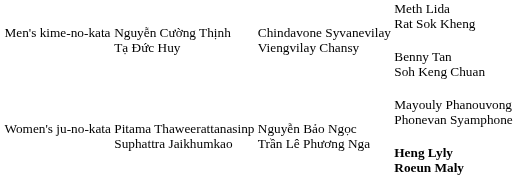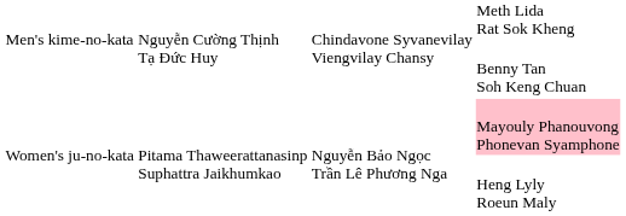Mayouly Phanouvong Phonevan Syamphone | column 4: no background -> pink background
Heng Lyly Roeun Maly | column 4: bold -> normal
